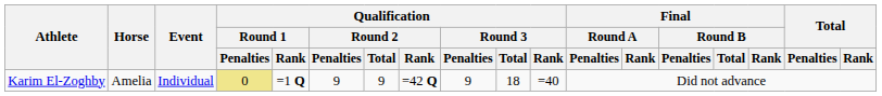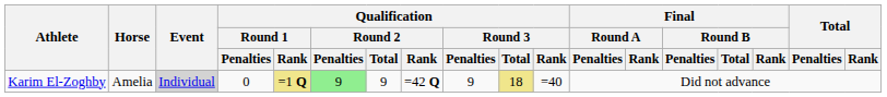Karim El-Zoghby | Event: no background -> lightgrey background
Karim El-Zoghby | Qualification / Round 1 / Penalties: khaki background -> no background
Karim El-Zoghby | Qualification / Round 1 / Rank: no background -> khaki background
Karim El-Zoghby | Qualification / Round 2 / Penalties: no background -> lightgreen background
Karim El-Zoghby | Qualification / Round 3 / Total: no background -> khaki background
